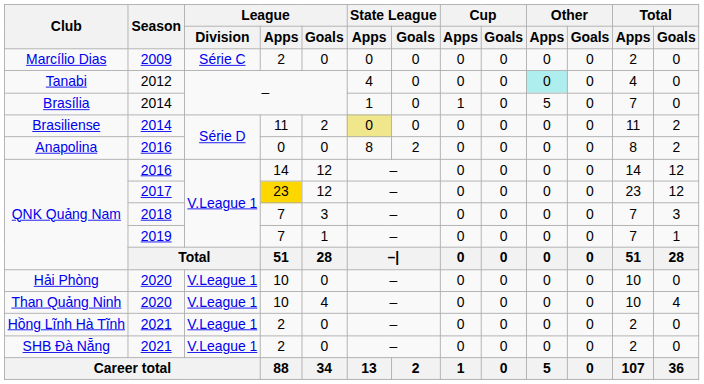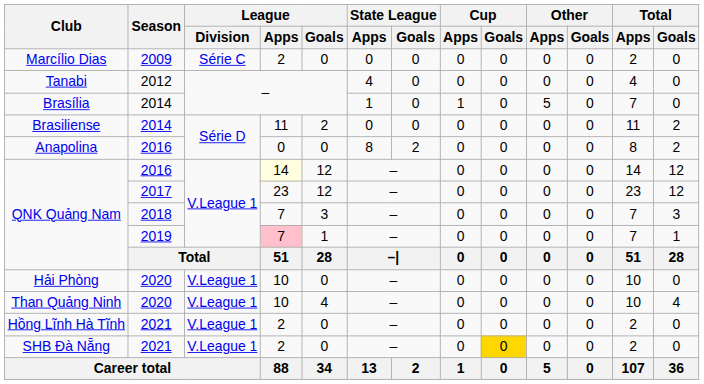Tanabi | Other / Apps: paleturquoise background -> no background
Brasiliense | State League / Apps: khaki background -> no background
QNK Quảng Nam / 2016 | League / Apps: no background -> lightyellow background
QNK Quảng Nam / 2017 | League / Apps: gold background -> no background
QNK Quảng Nam / 2019 | League / Apps: no background -> pink background
SHB Đà Nẵng | Cup / Goals: no background -> gold background
